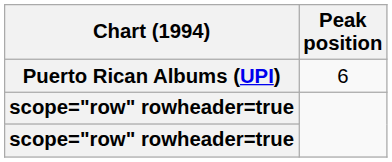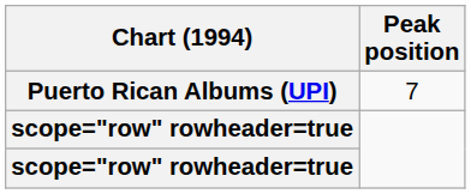Puerto Rican Albums (UPI) | Peak position: 6 -> 7
